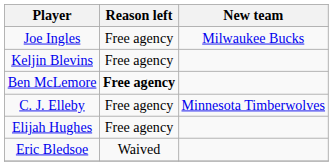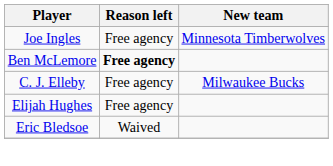Joe Ingles | New team: Milwaukee Bucks -> Minnesota Timberwolves
- row: Keljin Blevins | Free agency
C. J. Elleby | New team: Minnesota Timberwolves -> Milwaukee Bucks
